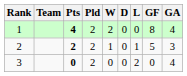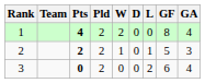row 4 | GF: 0 -> 6
